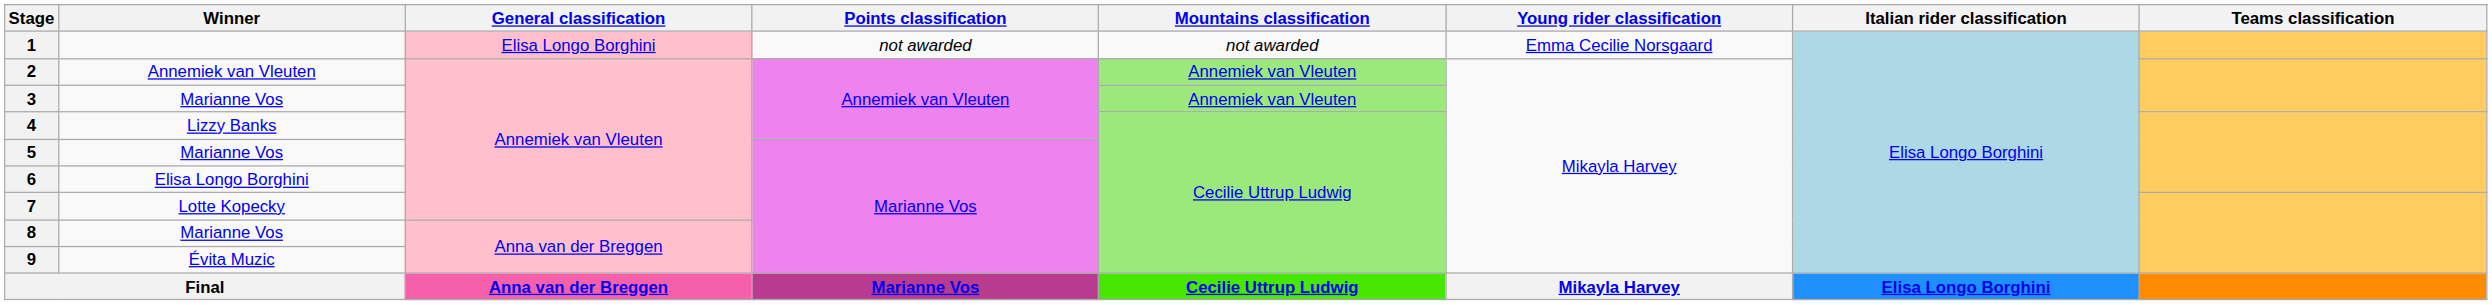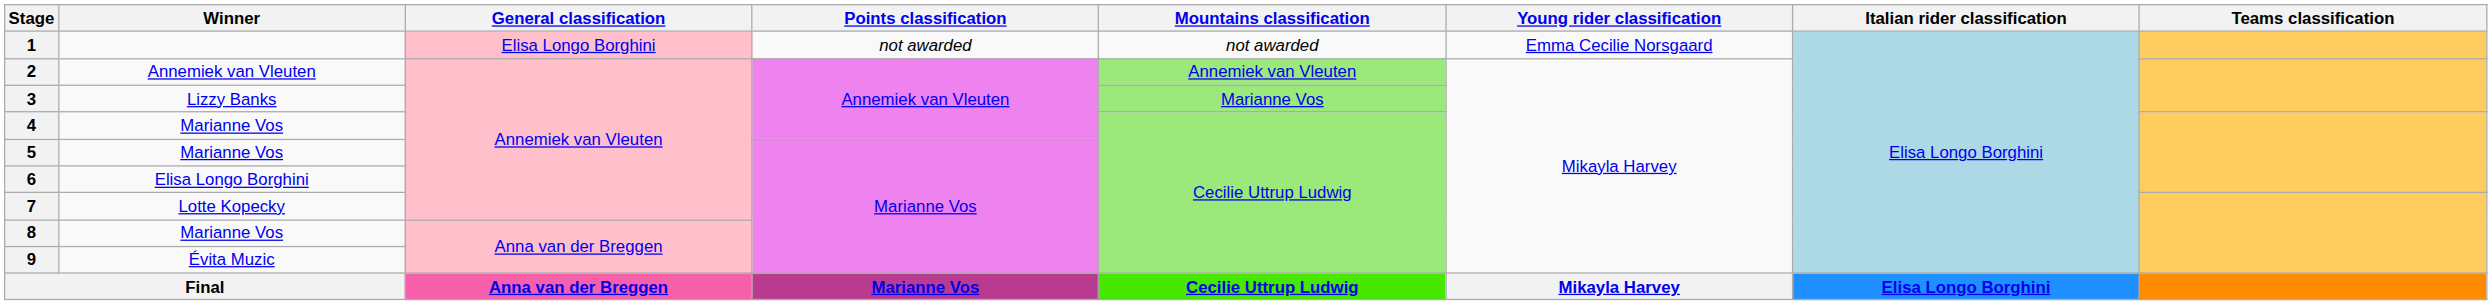3 | Winner: Marianne Vos -> Lizzy Banks
3 | Mountains classification: Annemiek van Vleuten -> Marianne Vos
4 | Winner: Lizzy Banks -> Marianne Vos
